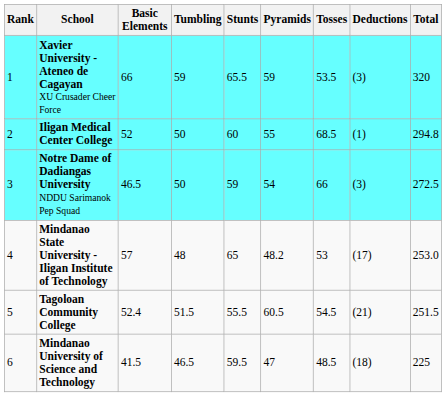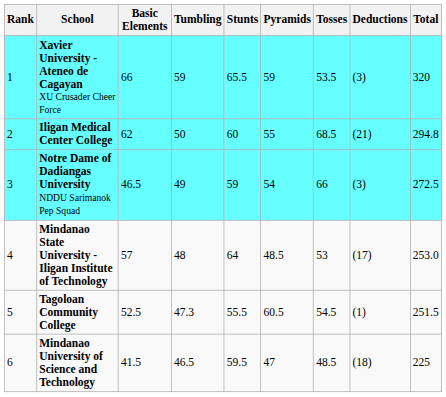Iligan Medical Center College | Basic Elements: 52 -> 62
Iligan Medical Center College | Deductions: (1) -> (21)
Notre Dame of Dadiangas University NDDU Sarimanok Pep Squad | Tumbling: 50 -> 49
Mindanao State University - Iligan Institute of Technology | Stunts: 65 -> 64
Mindanao State University - Iligan Institute of Technology | Pyramids: 48.2 -> 48.5
Tagoloan Community College | Basic Elements: 52.4 -> 52.5
Tagoloan Community College | Tumbling: 51.5 -> 47.3
Tagoloan Community College | Deductions: (21) -> (1)
